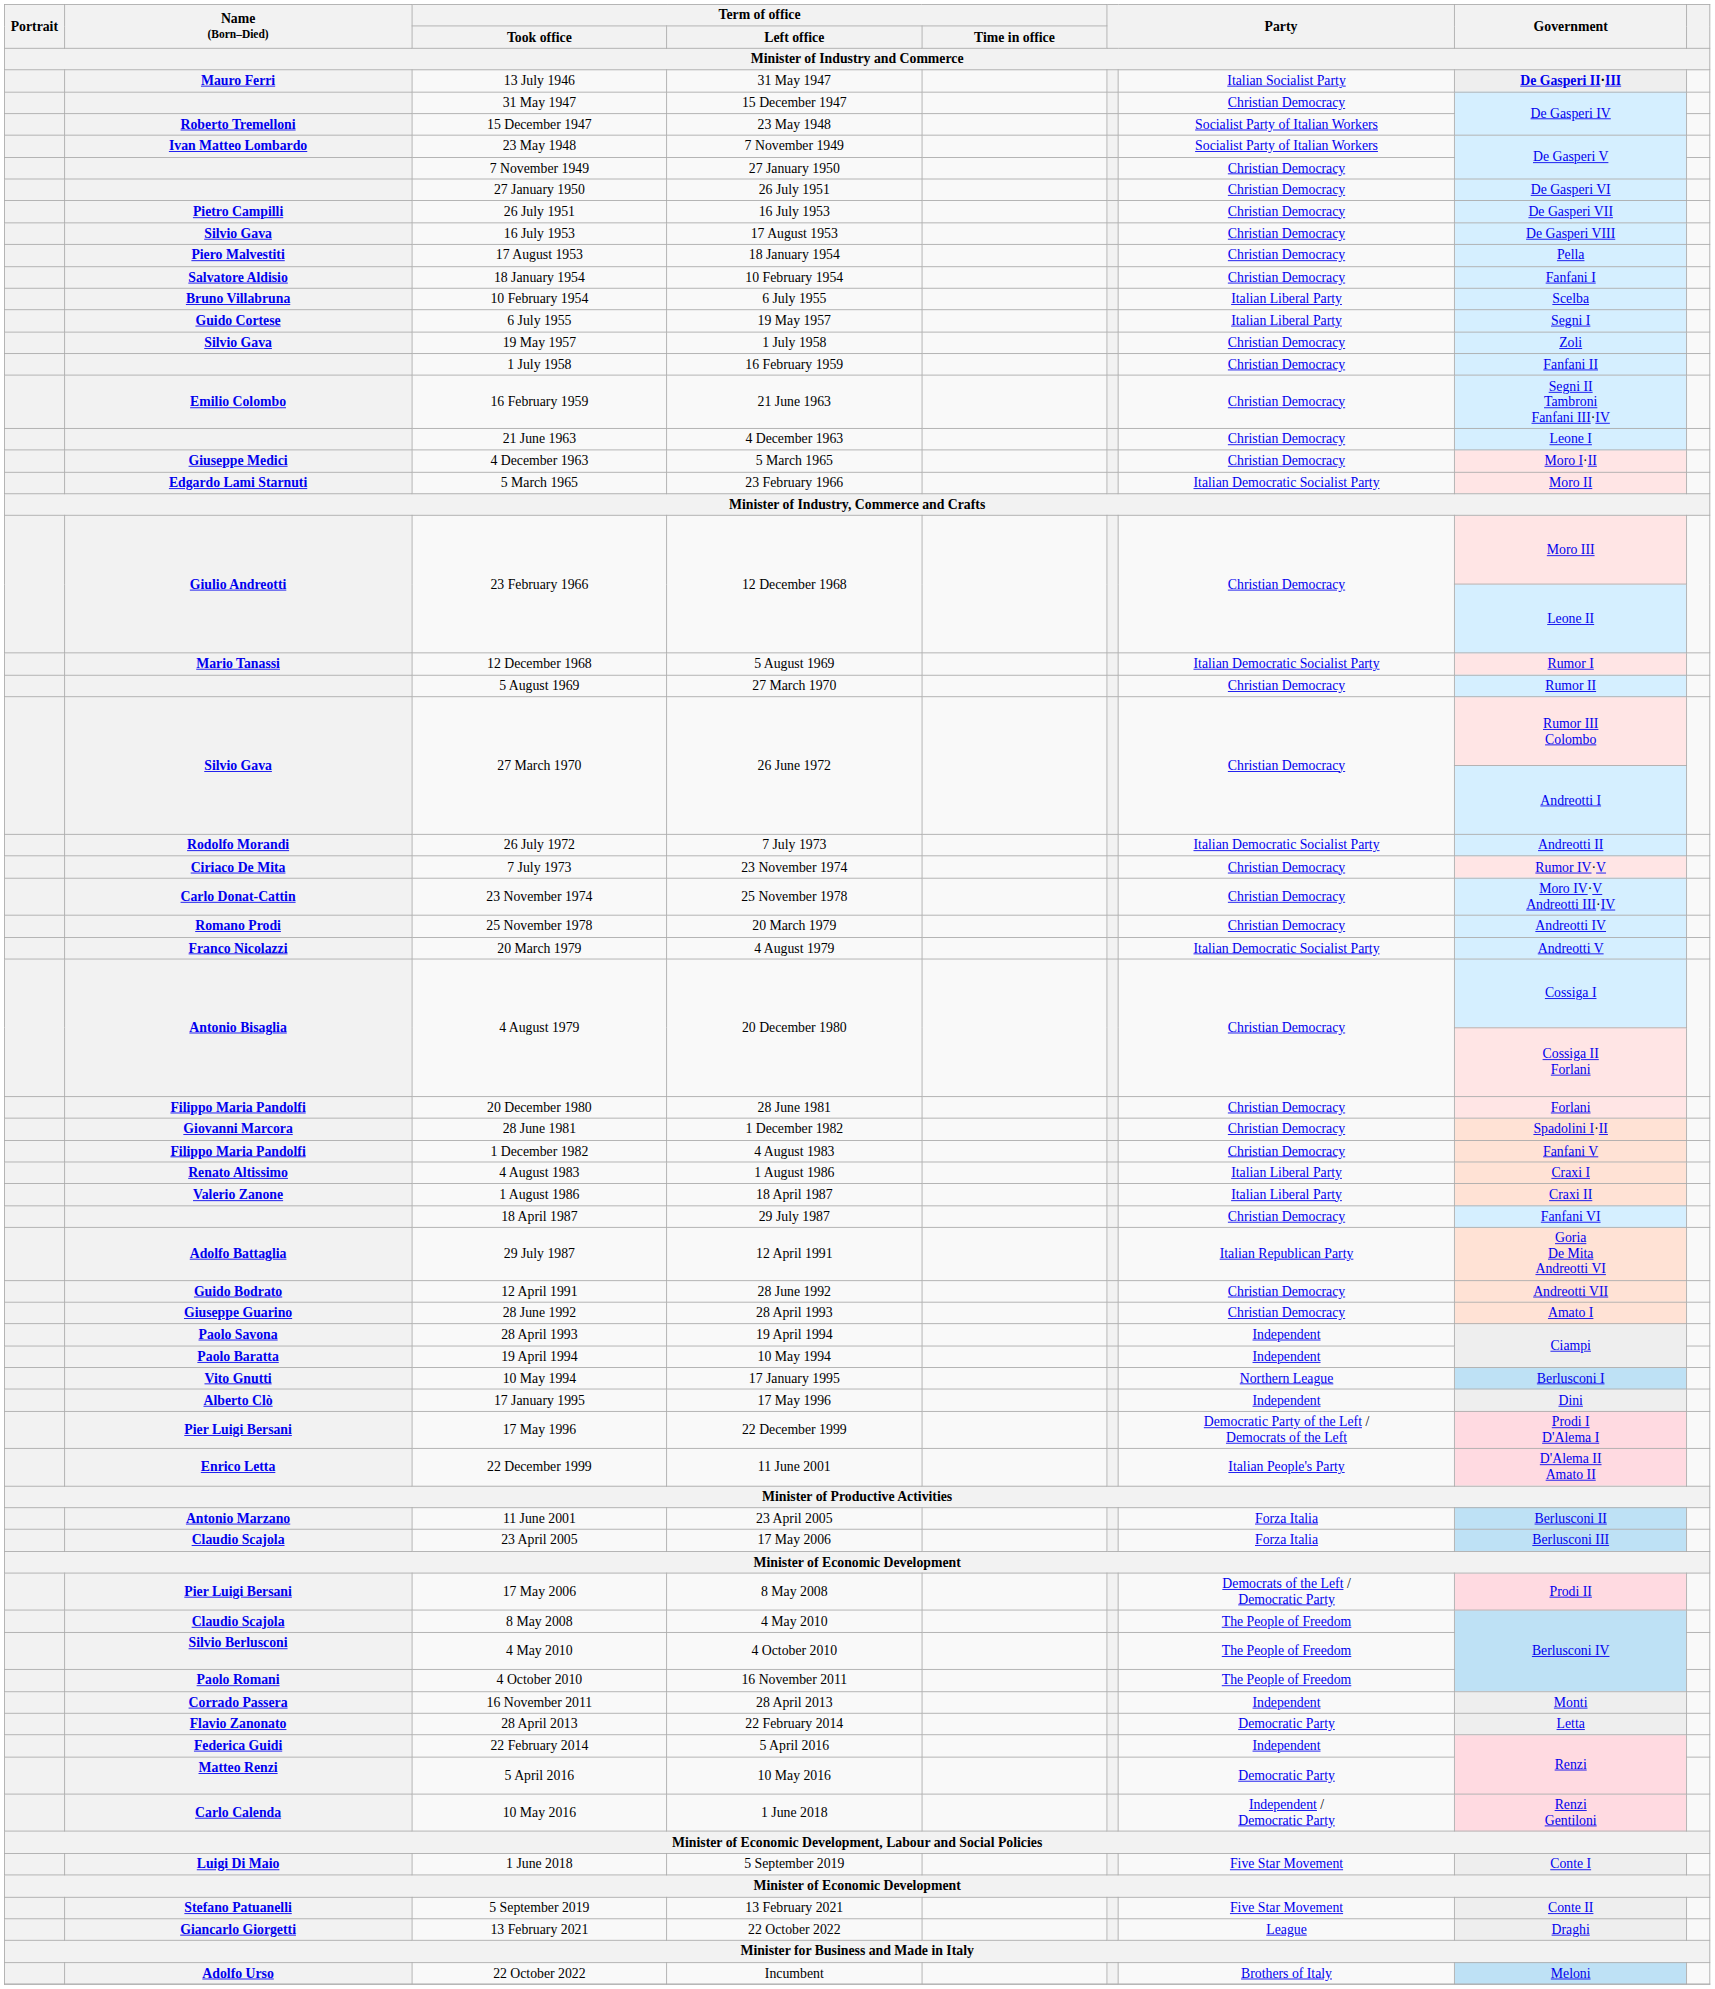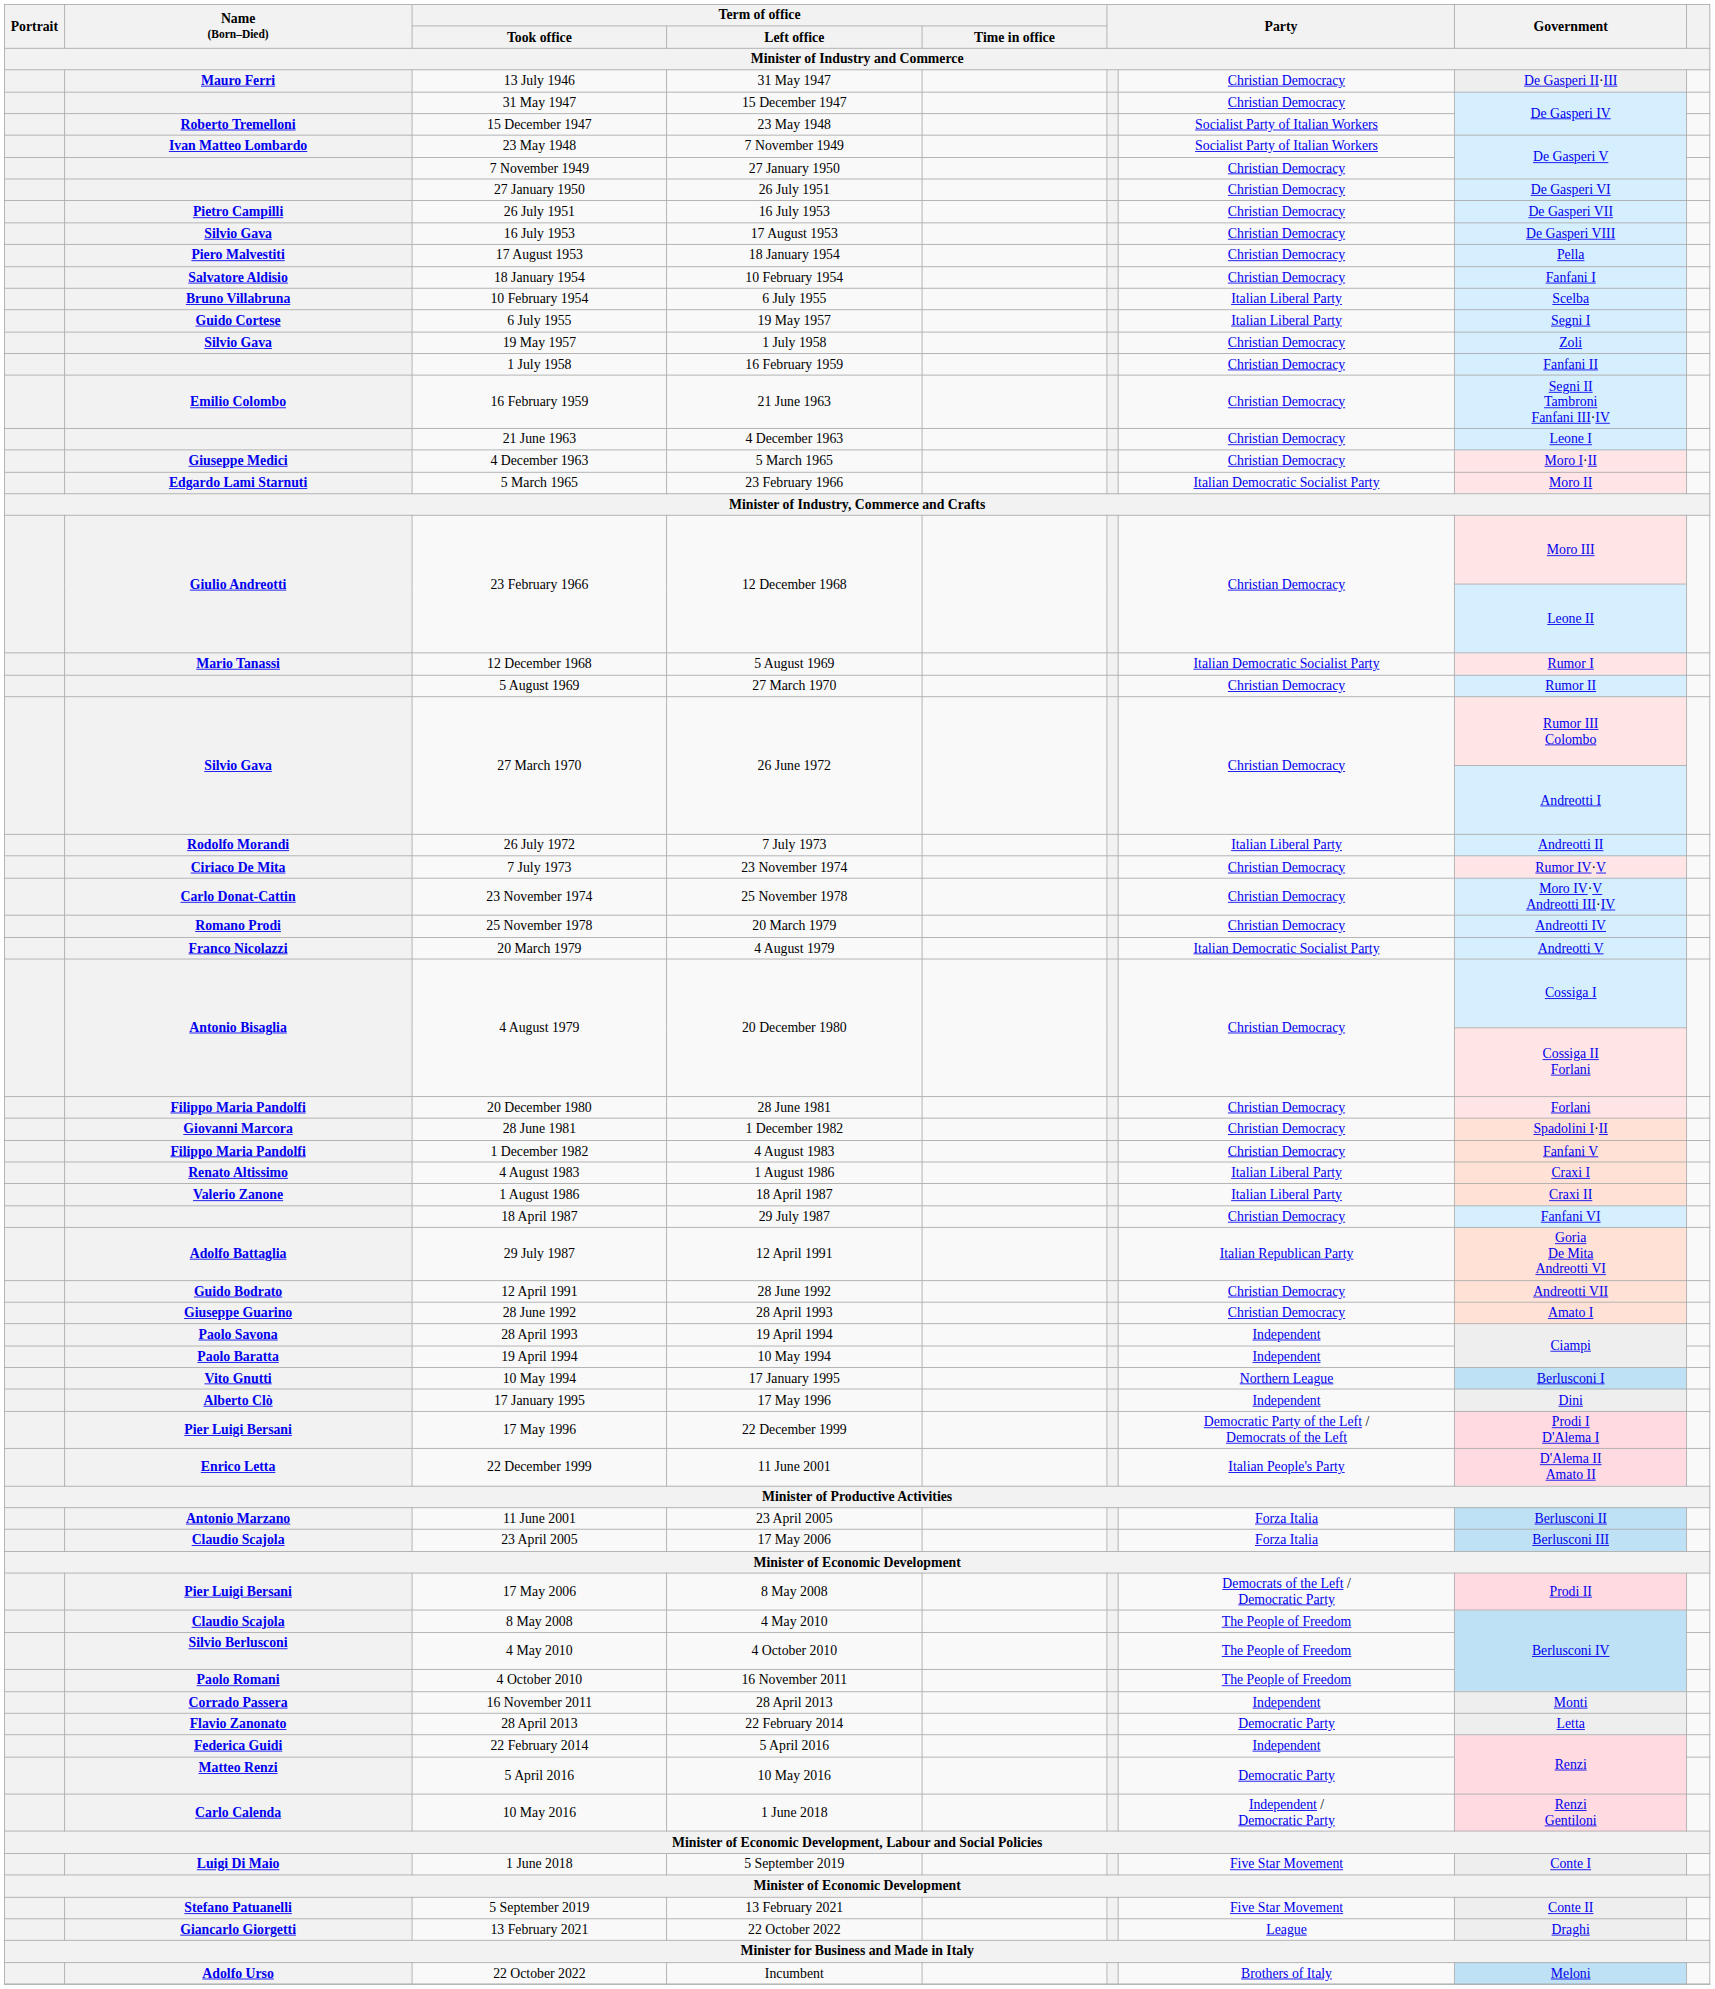13 July 1946 | column 7: Italian Socialist Party -> Christian Democracy
13 July 1946 | Government: bold -> normal
26 July 1972 | column 7: Italian Democratic Socialist Party -> Italian Liberal Party
